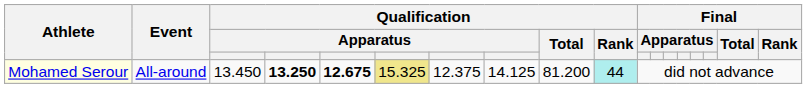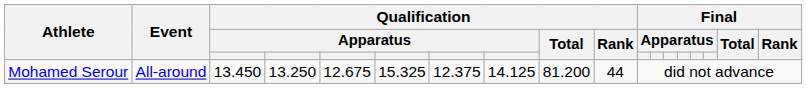row 4 | Athlete: lightyellow background -> no background
row 4 | column 4: bold -> normal
row 4 | column 5: bold -> normal
row 4 | column 6: khaki background -> no background
row 4 | Qualification / Rank: paleturquoise background -> no background
